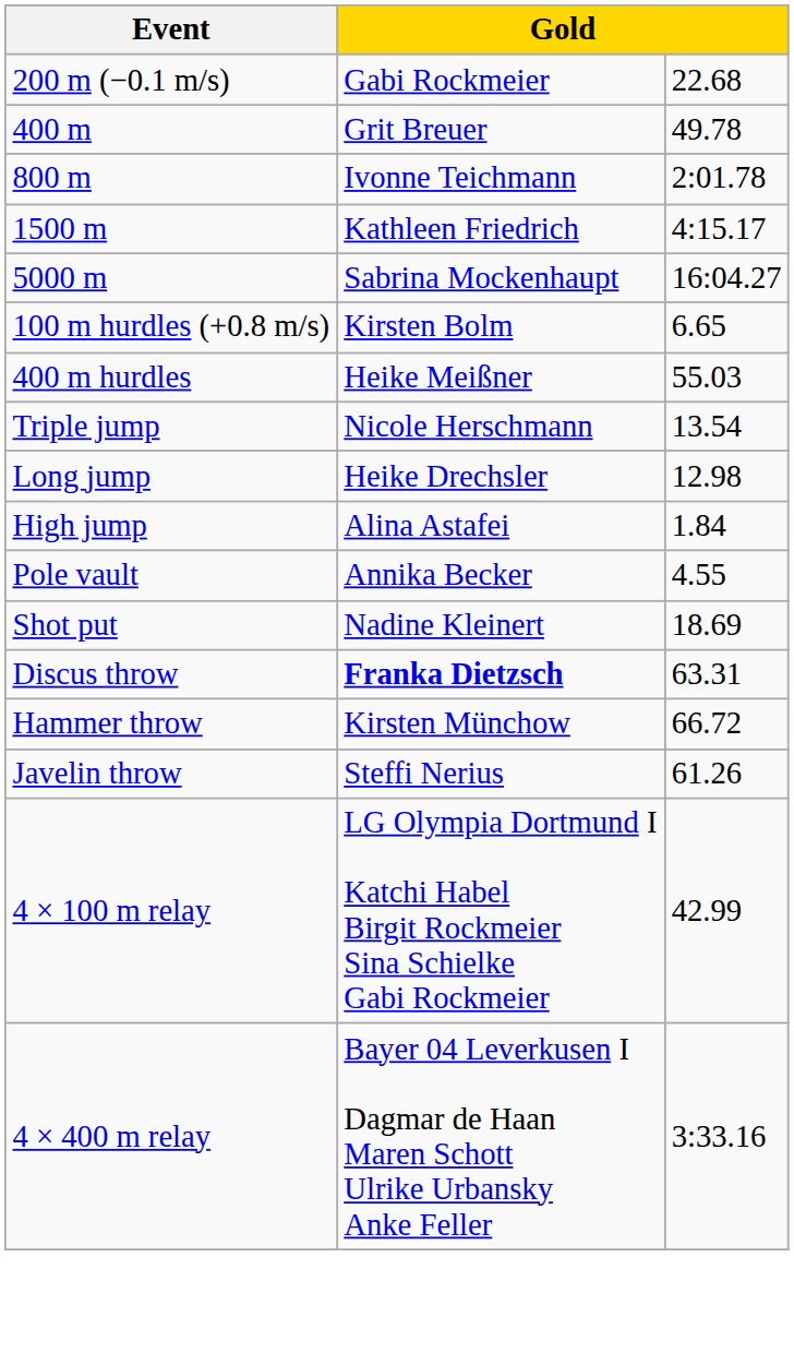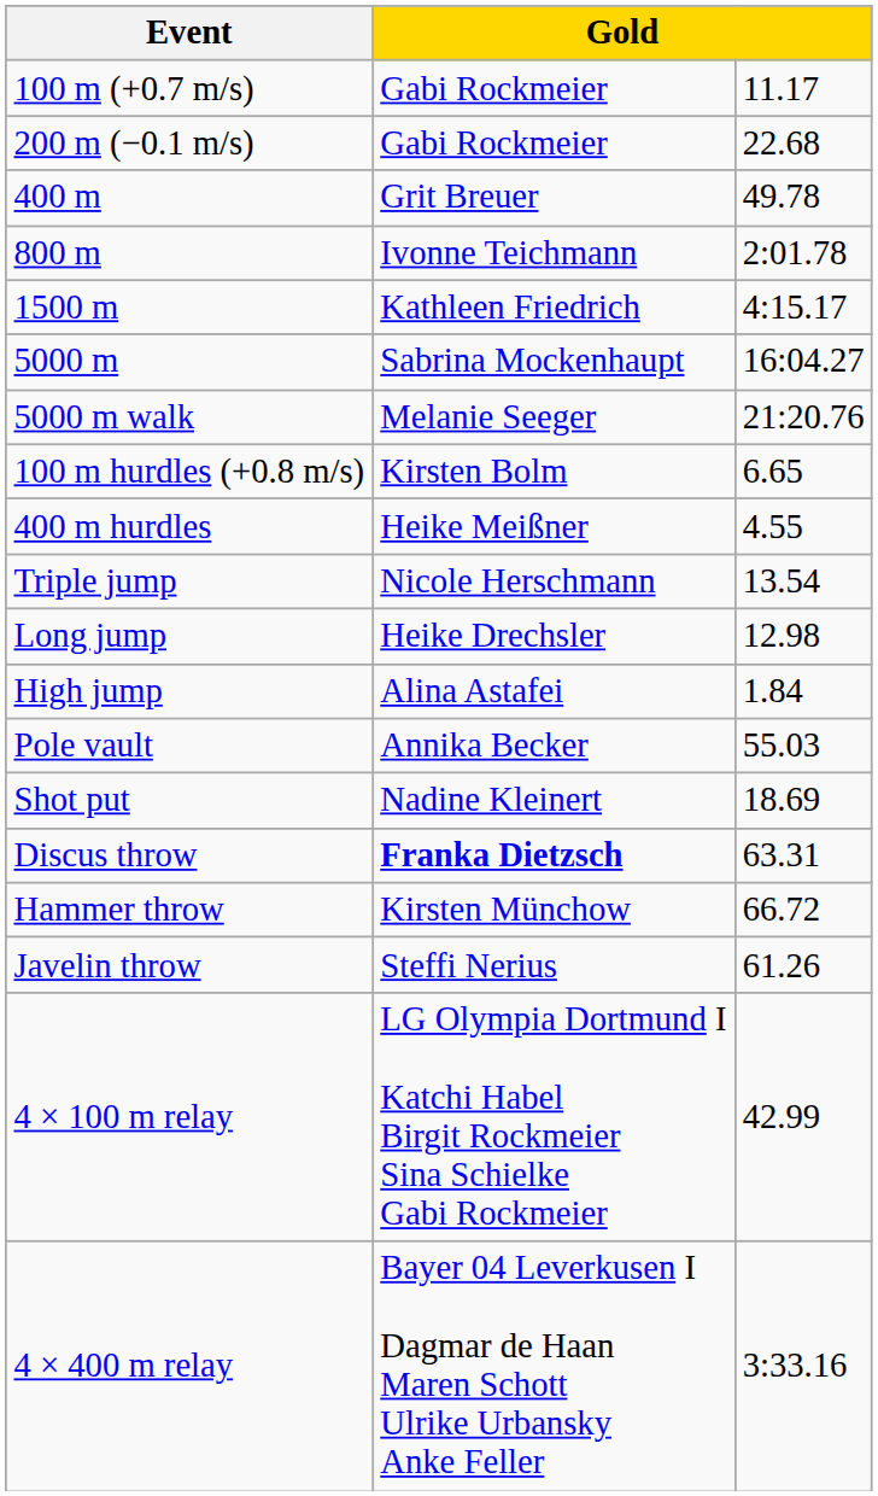+ row: 100 m (+0.7 m/s) | Gabi Rockmeier | 11.17
+ row: 5000 m walk | Melanie Seeger | 21:20.76
400 m hurdles | column 3: 55.03 -> 4.55
Pole vault | column 3: 4.55 -> 55.03
